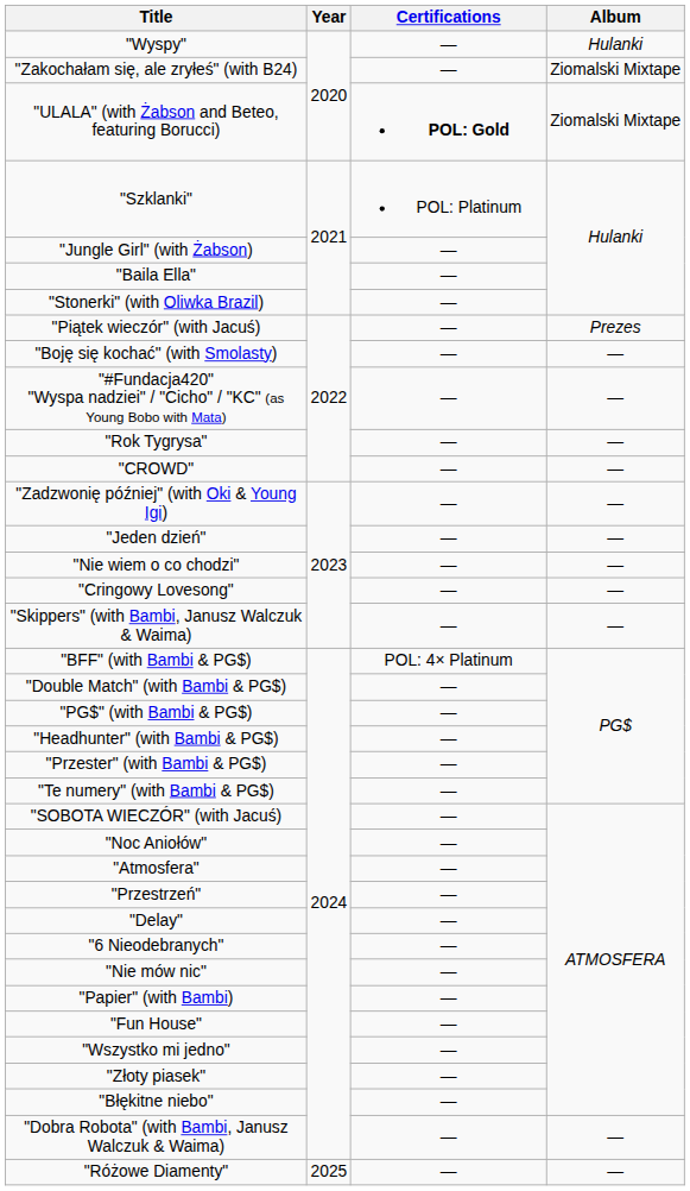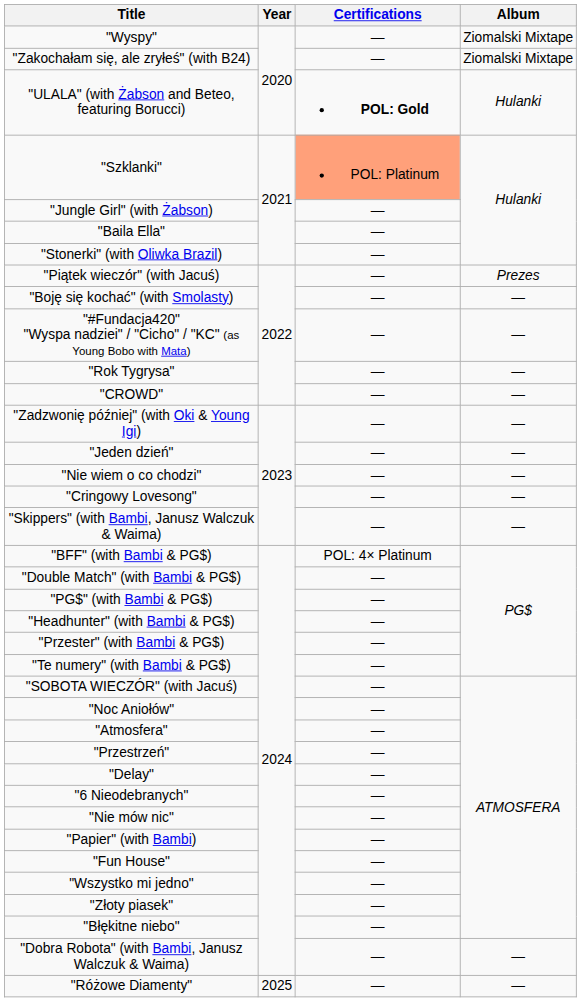"Wyspy" | Album: Hulanki -> Ziomalski Mixtape
"ULALA" (with Żabson and Beteo, featuring Borucci) | Album: Ziomalski Mixtape -> Hulanki
"Szklanki" | Certifications: no background -> lightsalmon background
